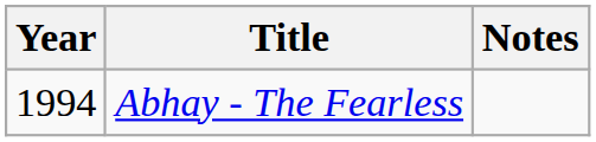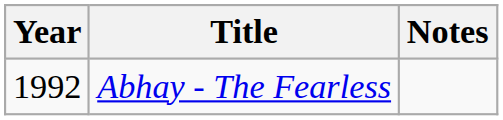Abhay - The Fearless | Year: 1994 -> 1992
